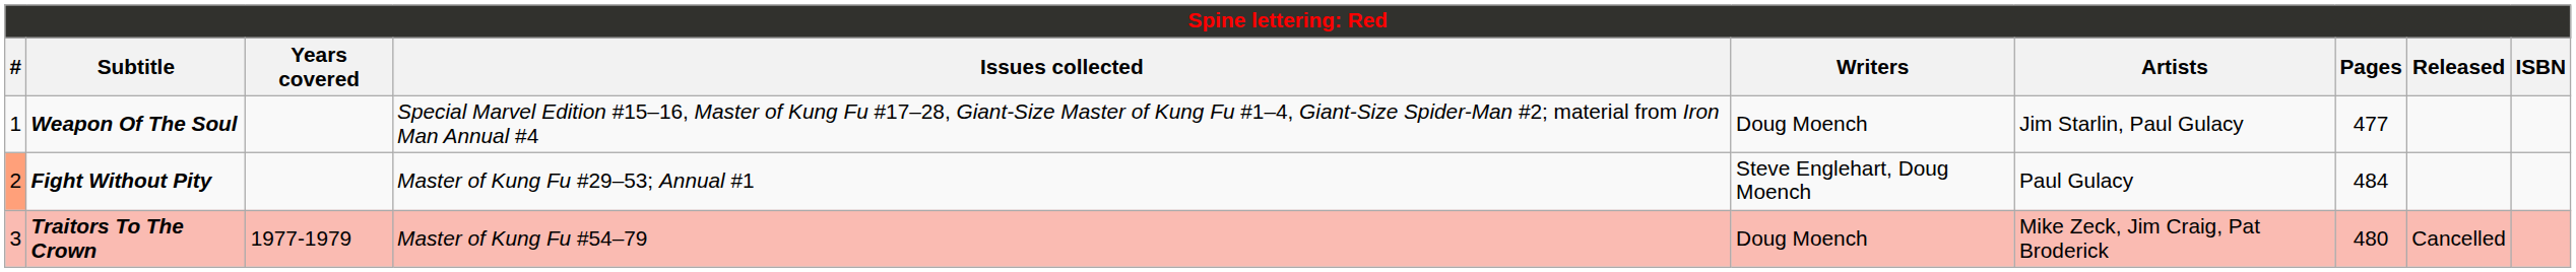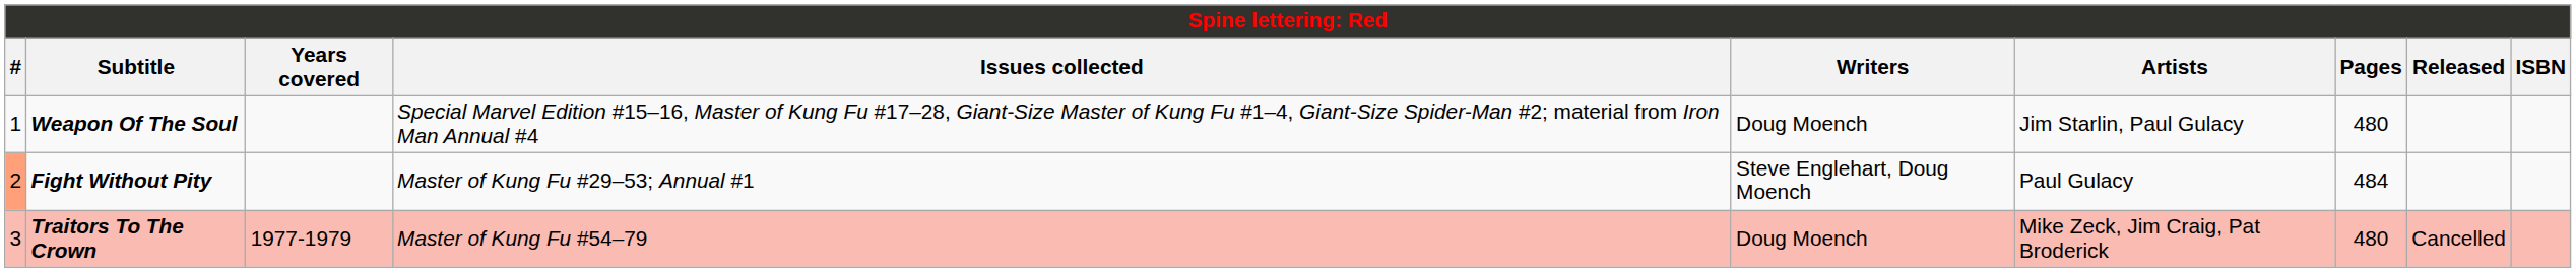Weapon Of The Soul | Pages: 477 -> 480
